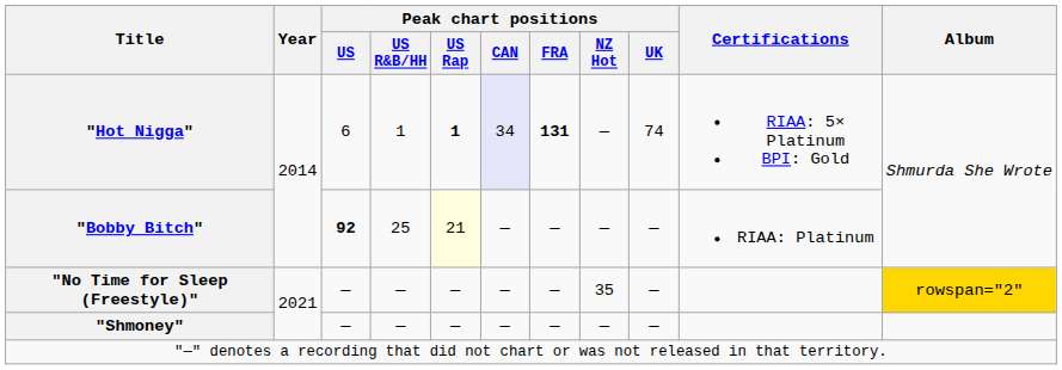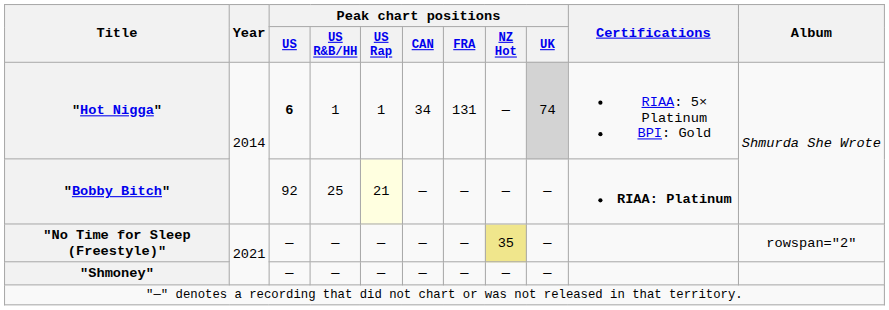"Hot Nigga" | Peak chart positions / US: normal -> bold
"Hot Nigga" | Peak chart positions / US Rap: bold -> normal
"Hot Nigga" | Peak chart positions / CAN: lavender background -> no background
"Hot Nigga" | Peak chart positions / FRA: bold -> normal
"Hot Nigga" | Peak chart positions / UK: no background -> lightgrey background
"Bobby Bitch" | Peak chart positions / US: bold -> normal
"Bobby Bitch" | Certifications: normal -> bold
"No Time for Sleep (Freestyle)" | Peak chart positions / NZ Hot: no background -> khaki background
"No Time for Sleep (Freestyle)" | Album: gold background -> no background
